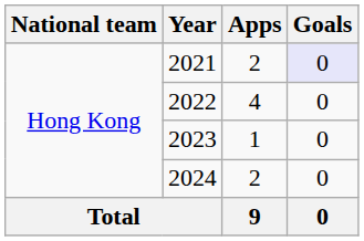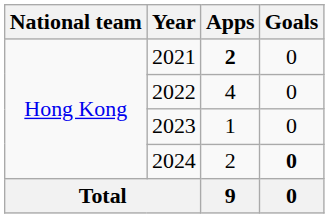2021 | Apps: normal -> bold
2021 | Goals: lavender background -> no background
2024 | Goals: normal -> bold
